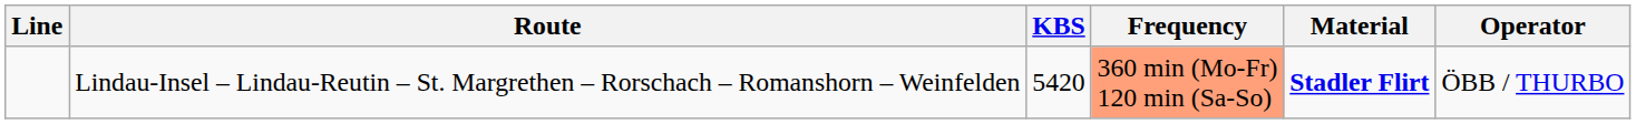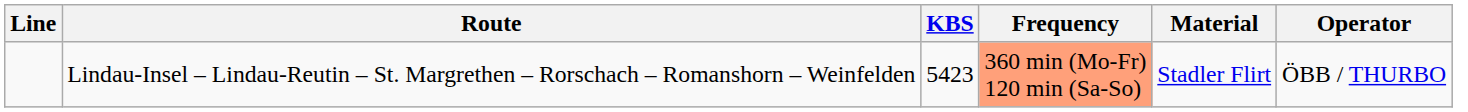row 2 | KBS: 5420 -> 5423
row 2 | Material: bold -> normal
